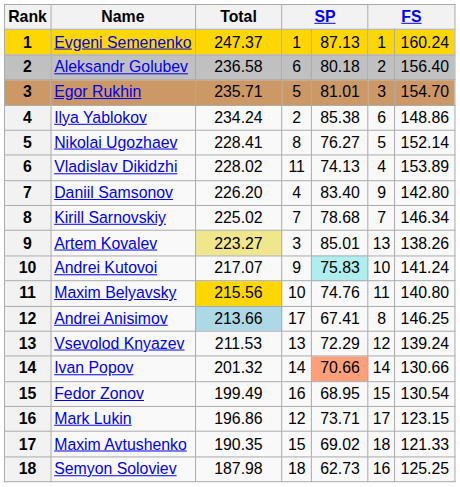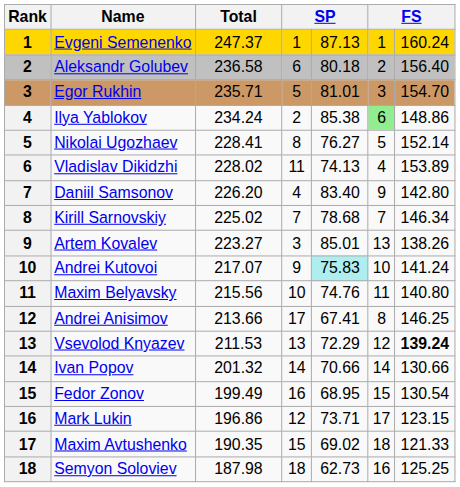Ilya Yablokov | column 6: no background -> lightgreen background
Artem Kovalev | Total: khaki background -> no background
Maxim Belyavsky | Total: gold background -> no background
Andrei Anisimov | Total: lightblue background -> no background
Vsevolod Knyazev | column 7: normal -> bold
Ivan Popov | column 5: lightsalmon background -> no background
